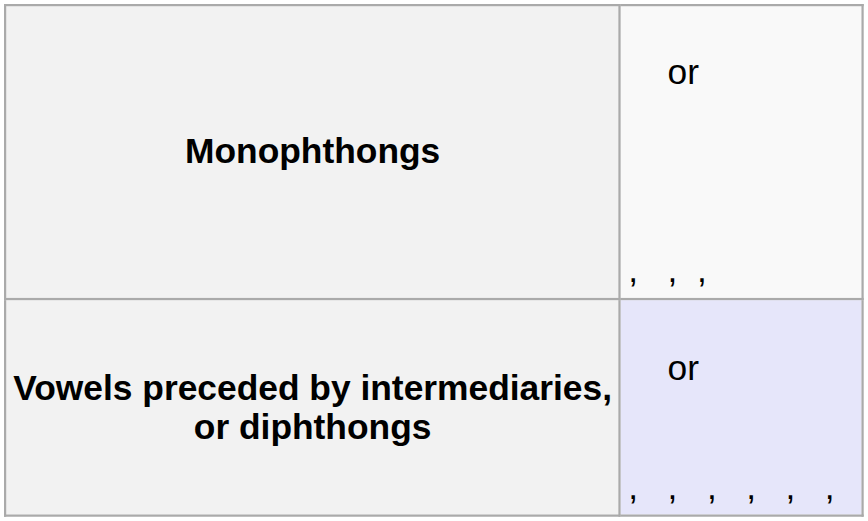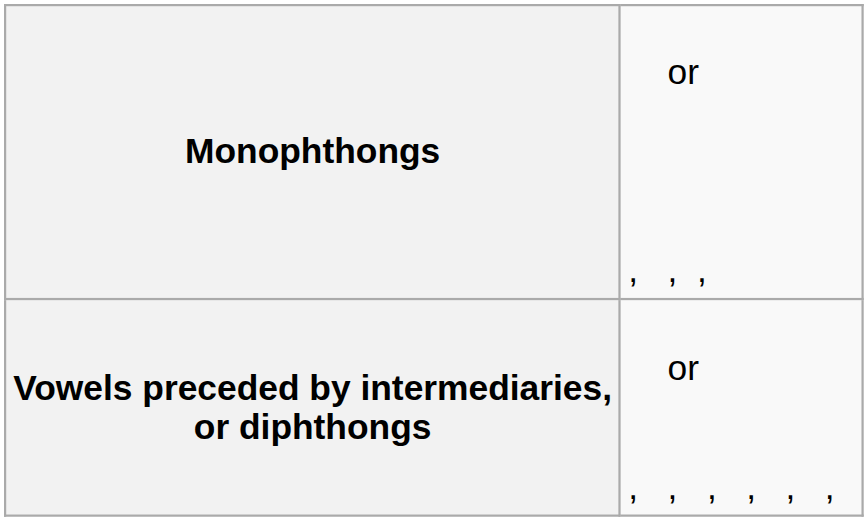Vowels preceded by intermediaries, or diphthongs | column 2: lavender background -> no background
